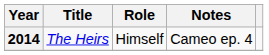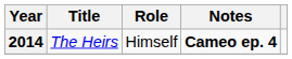2014 | Notes: normal -> bold
